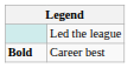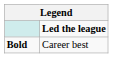row 2 | column 2: normal -> bold
